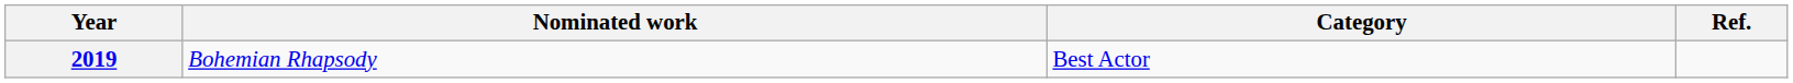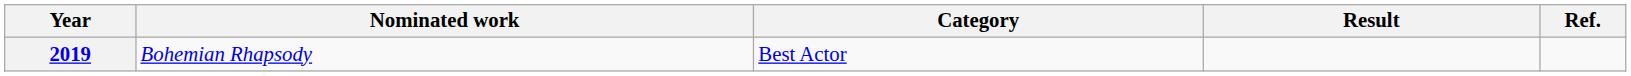+ column: Result
